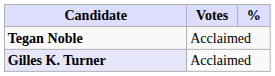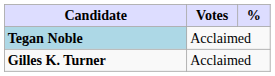Tegan Noble | Candidate: no background -> lightblue background
Gilles K. Turner | Candidate: lavender background -> no background
